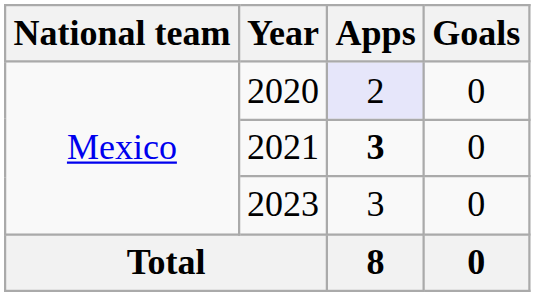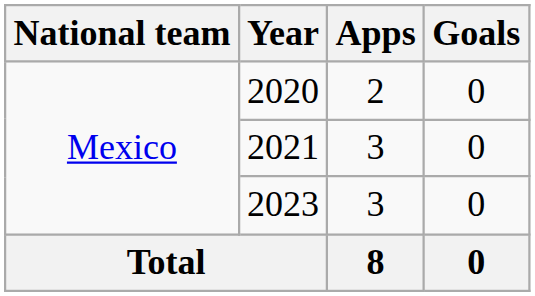2020 | Apps: lavender background -> no background
2021 | Apps: bold -> normal
